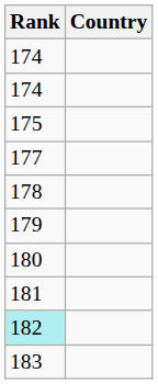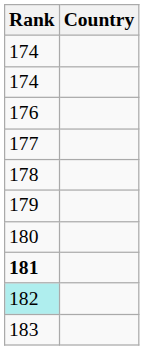row 4 | Rank: 175 -> 176
row 9 | Rank: normal -> bold
